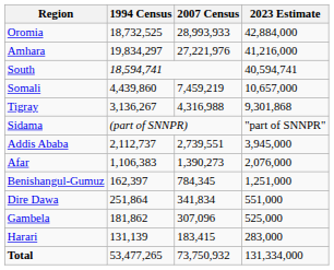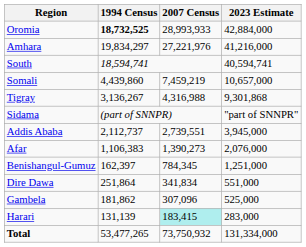Oromia | 1994 Census: normal -> bold
Harari | 2007 Census: no background -> paleturquoise background
